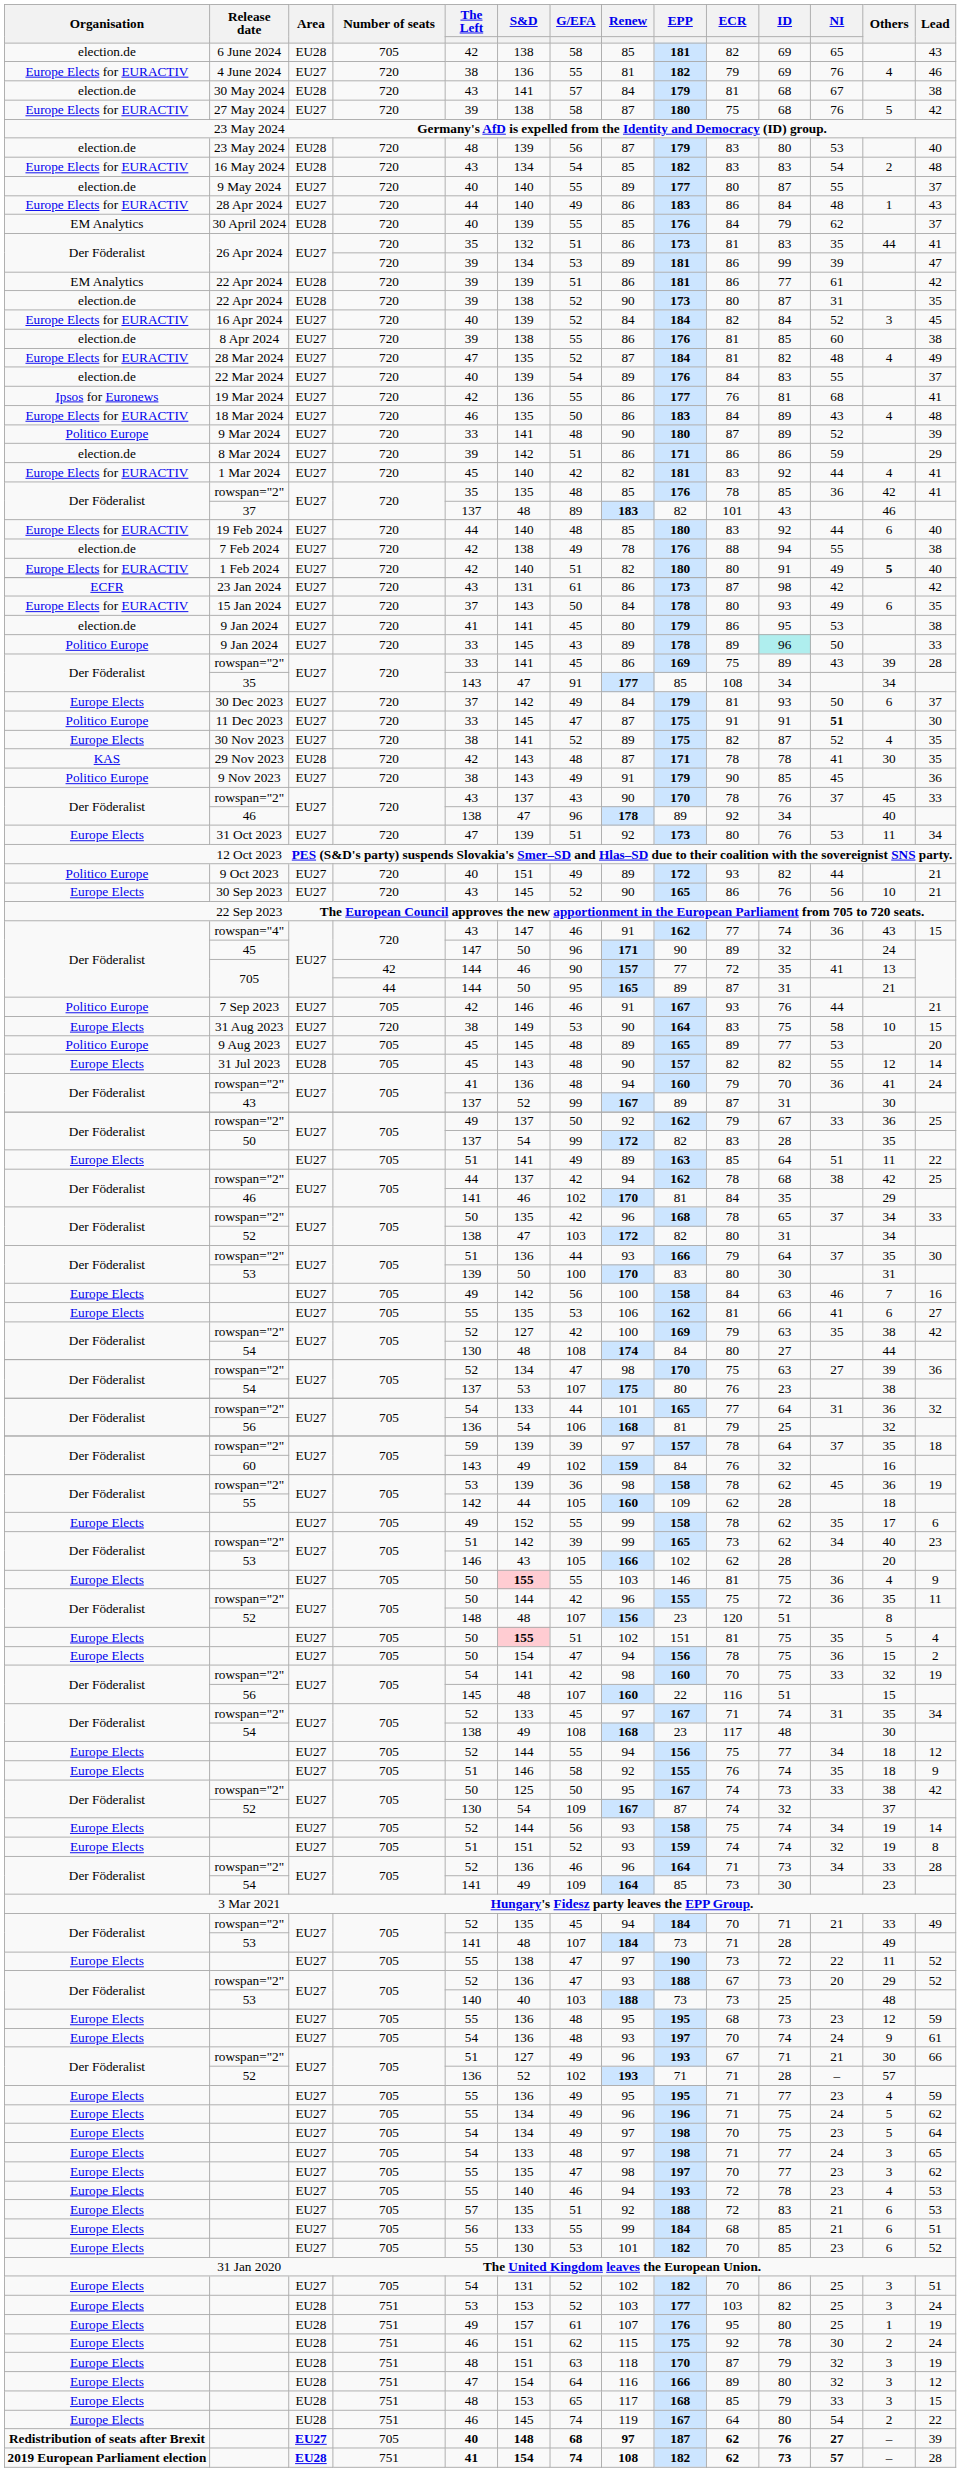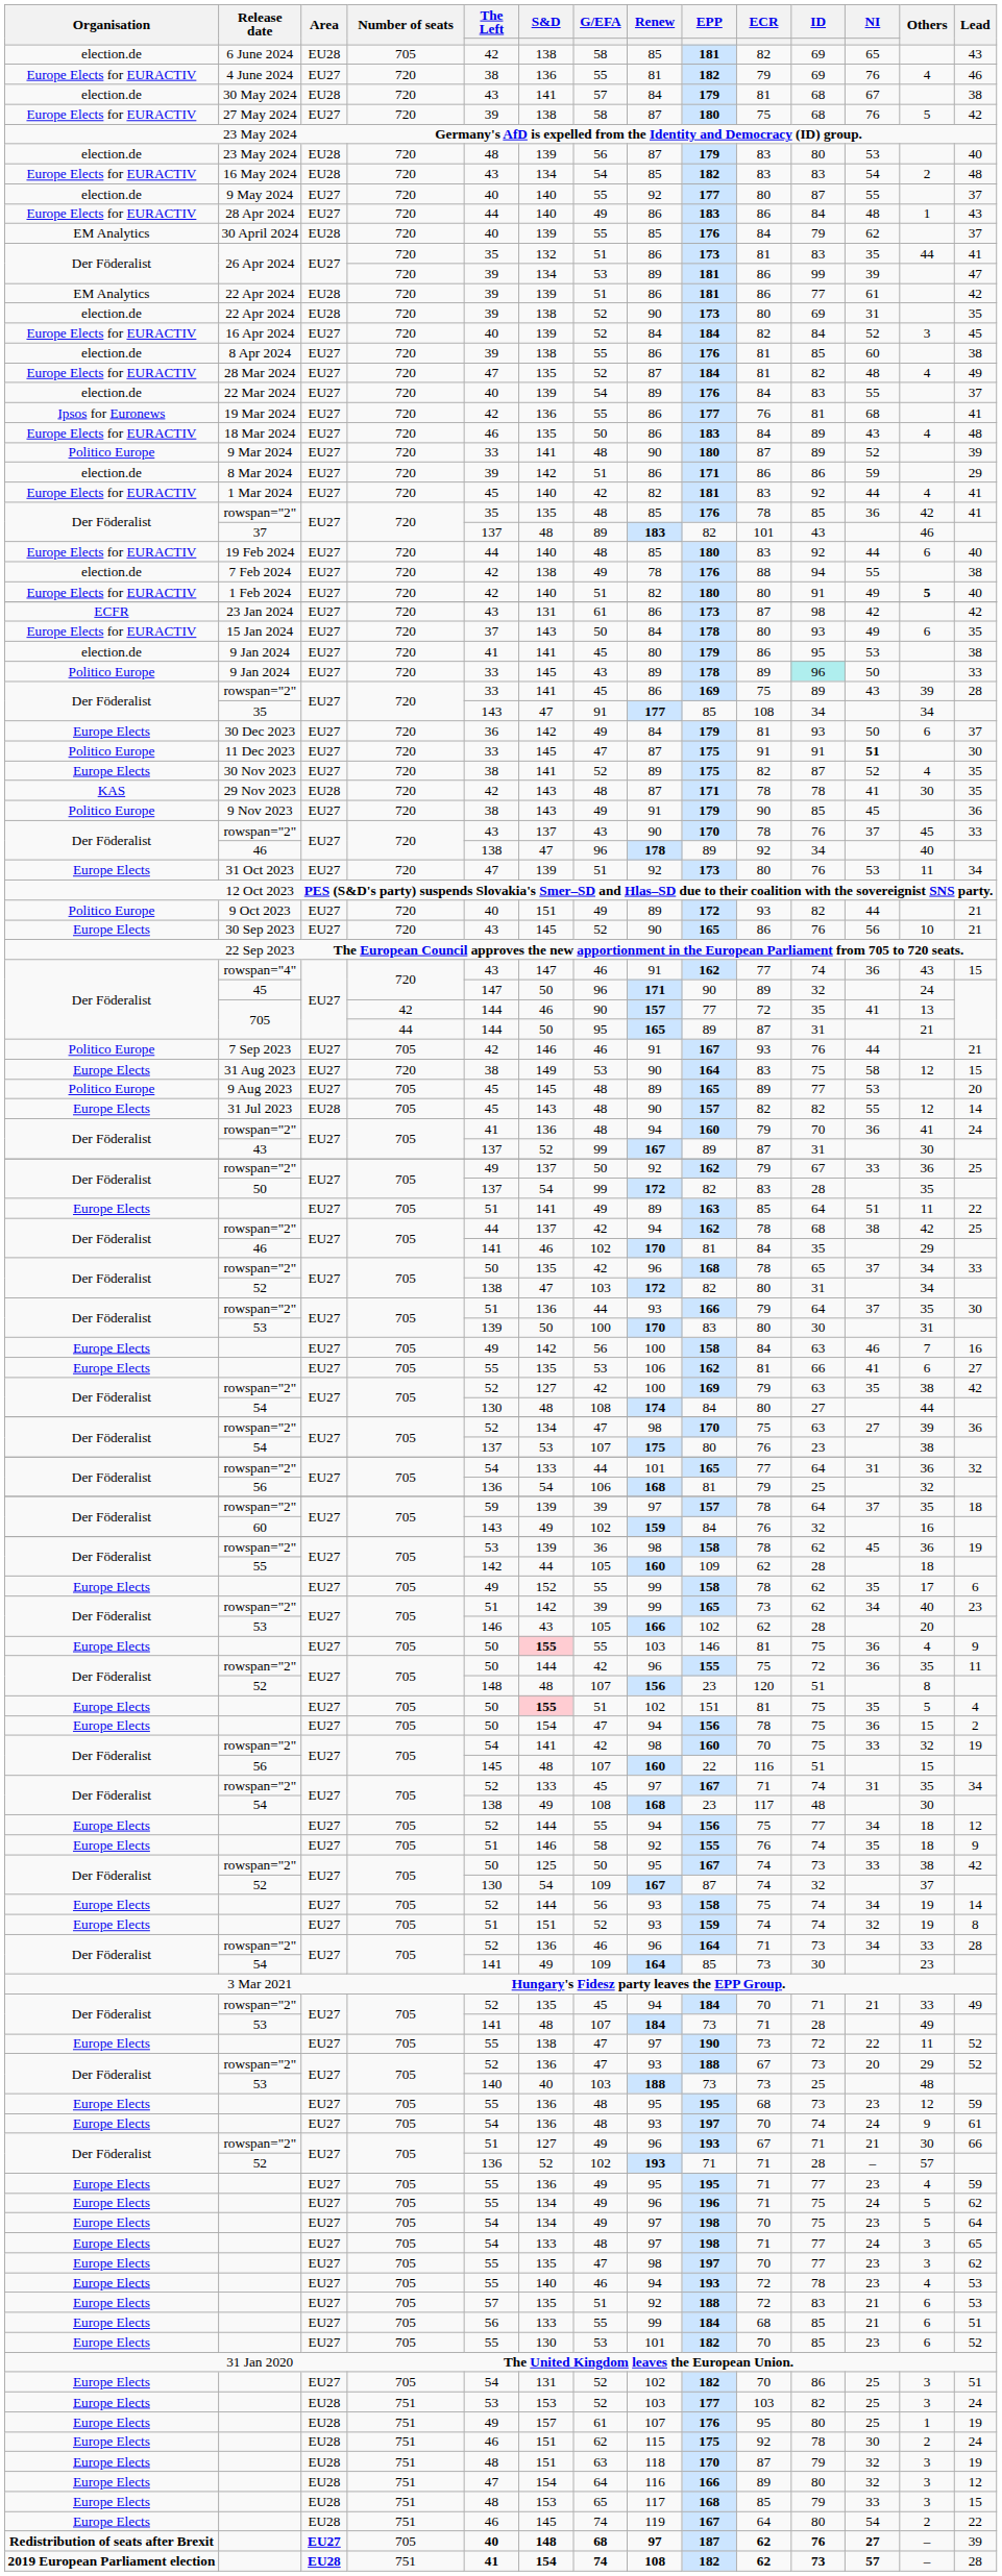9 May 2024 | Renew: 89 -> 92
election.de / 22 Apr 2024 | ID: 87 -> 69
30 Dec 2023 | The Left: 37 -> 36
31 Aug 2023 | Others: 10 -> 12
